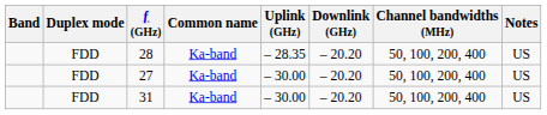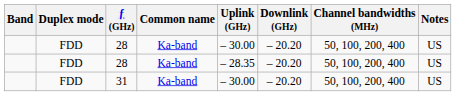row 2 | Uplink (GHz): – 28.35 -> – 30.00
row 3 | ƒ (GHz): 27 -> 28
row 3 | Uplink (GHz): – 30.00 -> – 28.35
